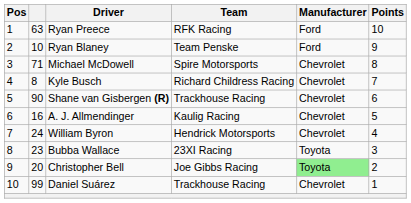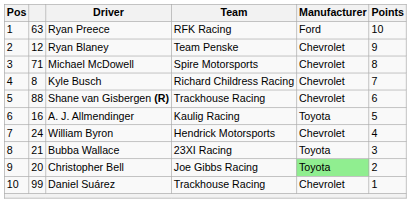Ryan Blaney | column 2: 10 -> 12
Ryan Blaney | Manufacturer: Ford -> Chevrolet
Shane van Gisbergen (R) | column 2: 90 -> 88
A. J. Allmendinger | Manufacturer: Chevrolet -> Toyota
Bubba Wallace | column 2: 23 -> 21
